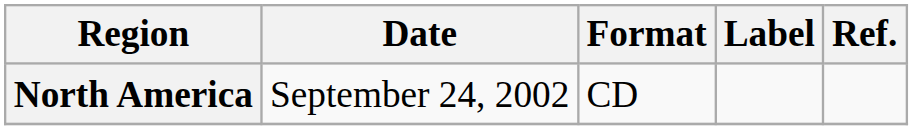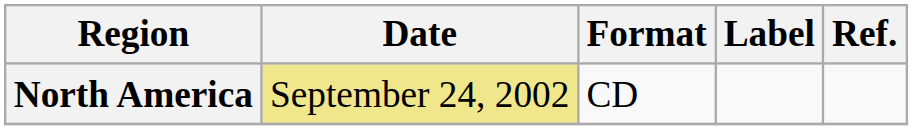North America | Date: no background -> khaki background
